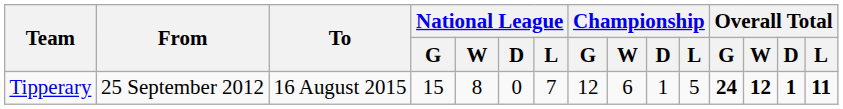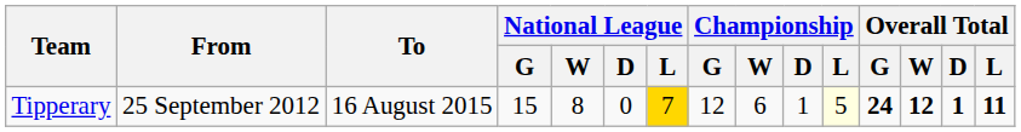Tipperary | National League / L: no background -> gold background
Tipperary | Championship / L: no background -> lightyellow background
